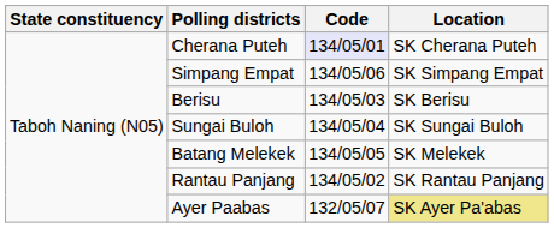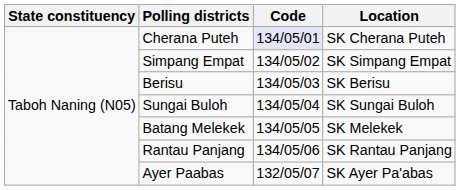Simpang Empat | Code: 134/05/06 -> 134/05/02
Rantau Panjang | Code: 134/05/02 -> 134/05/06
Ayer Paabas | Location: khaki background -> no background
